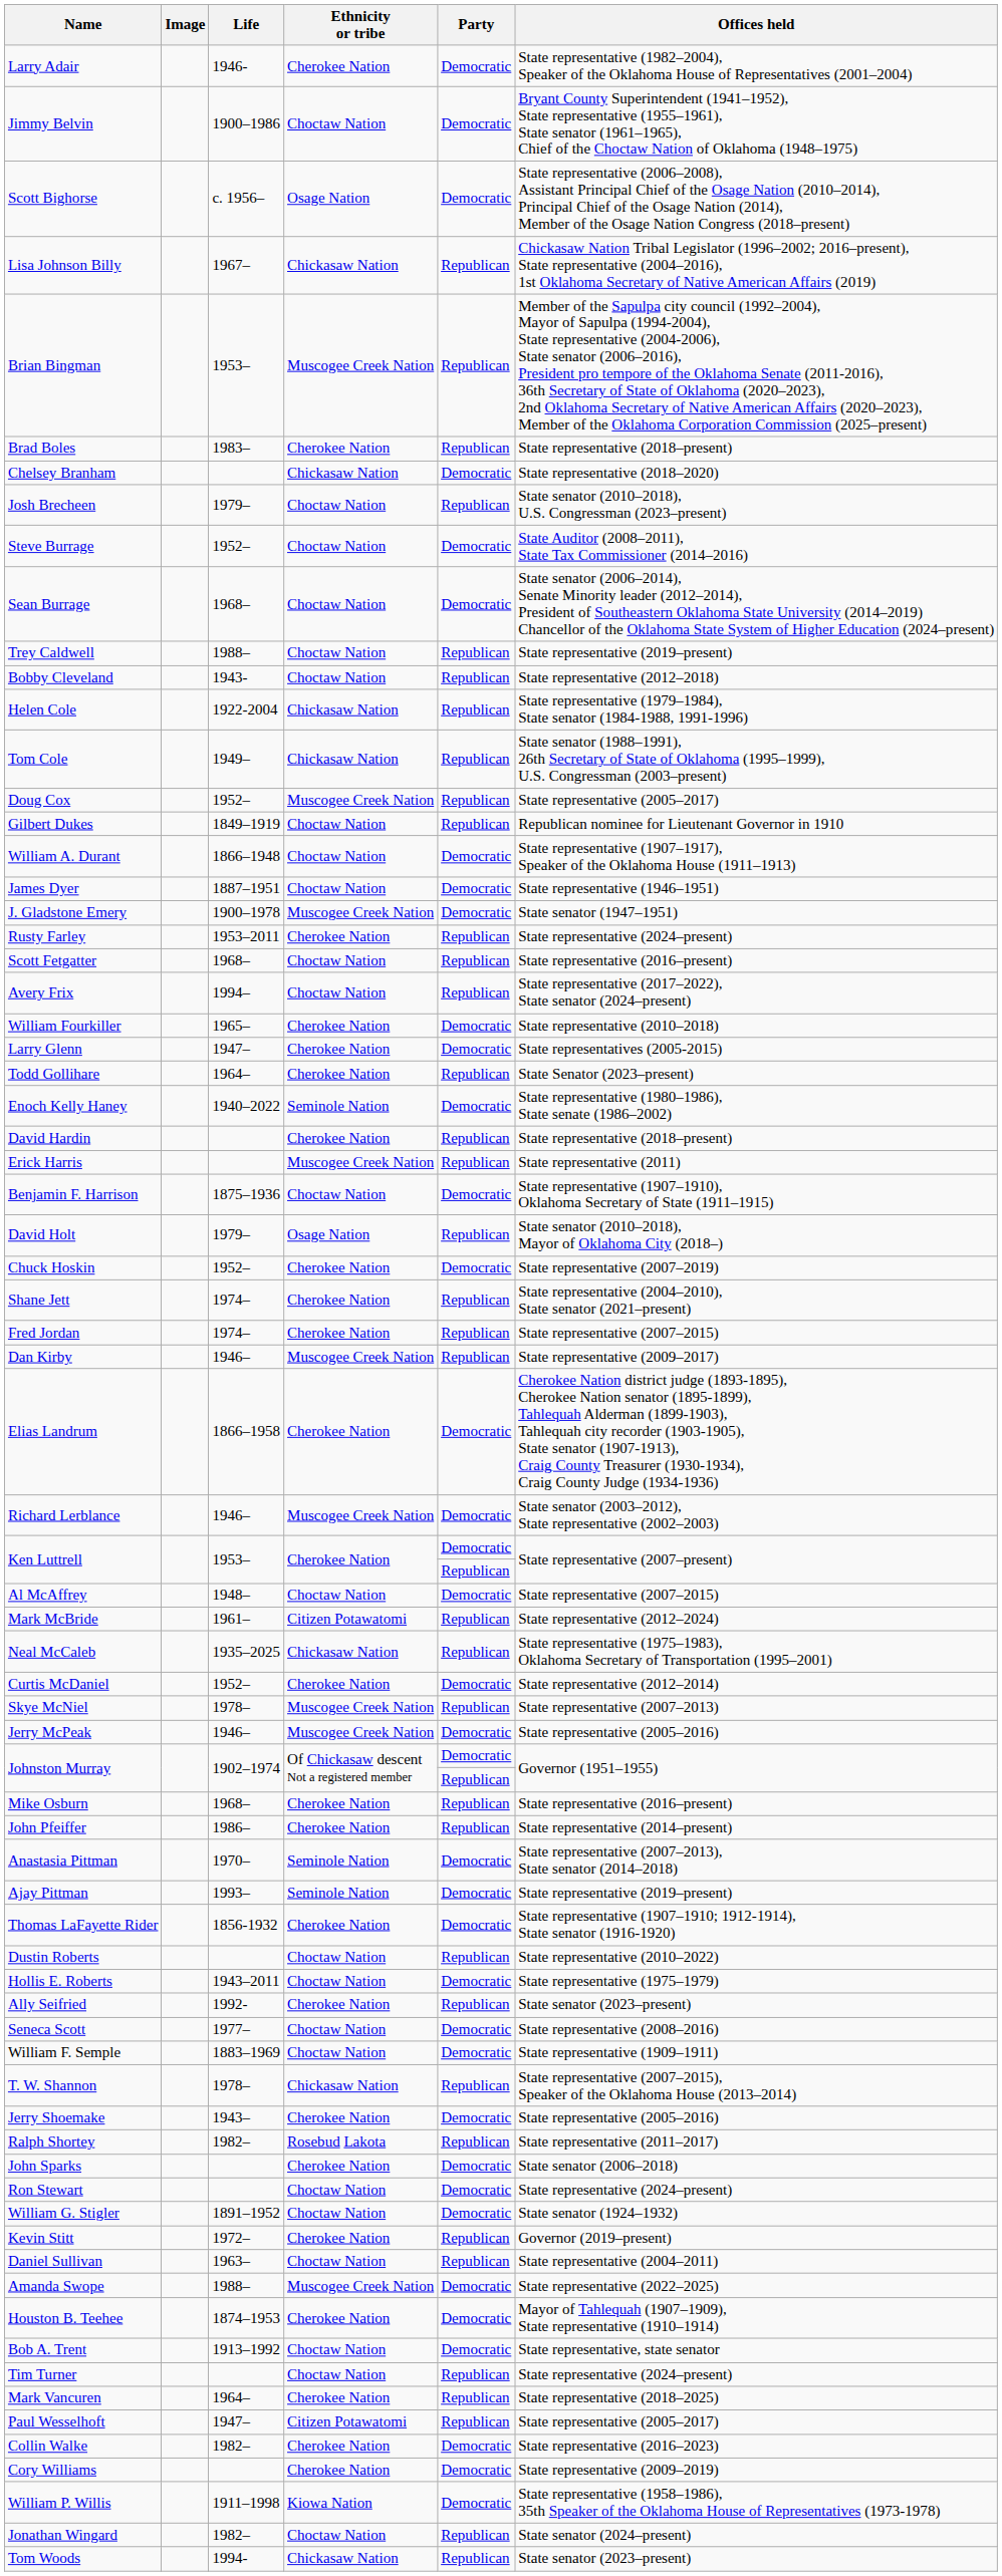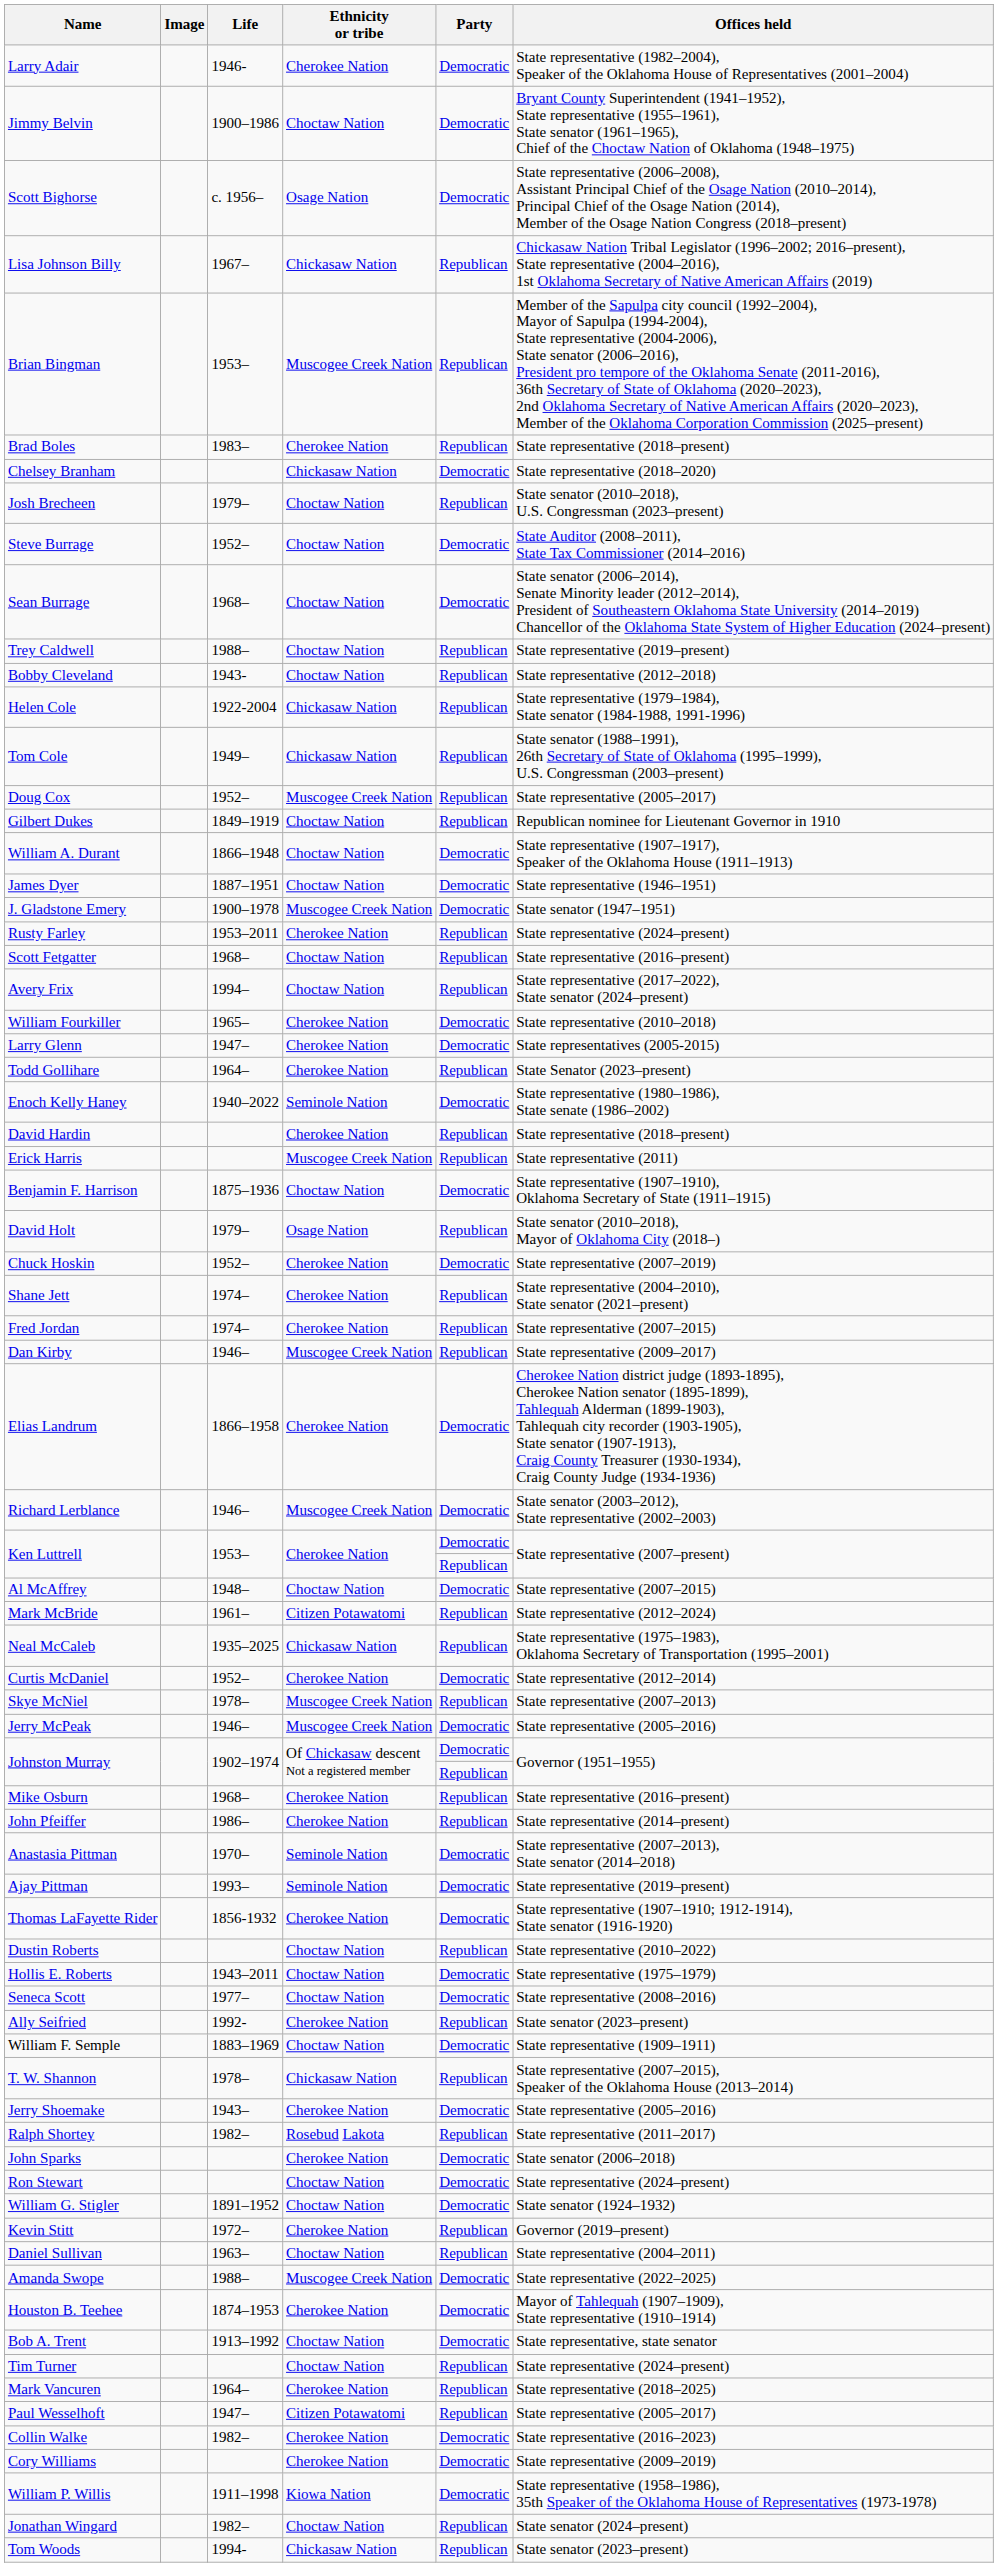rows swapped: Seneca Scott <-> Ally Seifried
